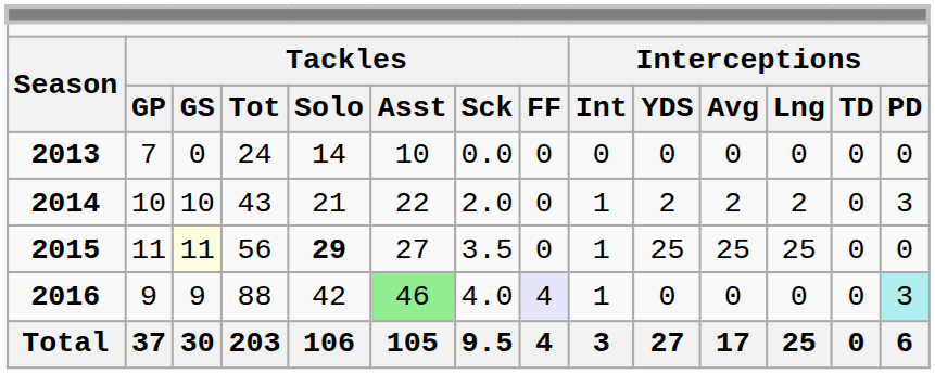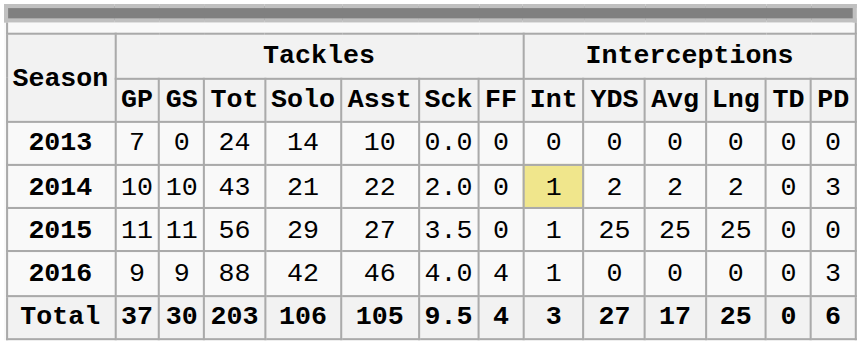2014 | column 9: no background -> khaki background
2015 | column 3: lightyellow background -> no background
2015 | column 5: bold -> normal
2016 | column 6: lightgreen background -> no background
2016 | column 8: lavender background -> no background
2016 | column 14: paleturquoise background -> no background
